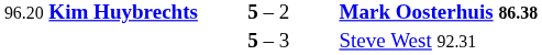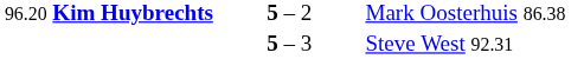96.20 Kim Huybrechts | column 3: bold -> normal
